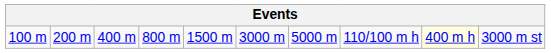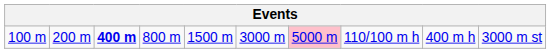100 m | column 3: normal -> bold
100 m | column 7: no background -> pink background
100 m | column 9: lightyellow background -> no background
